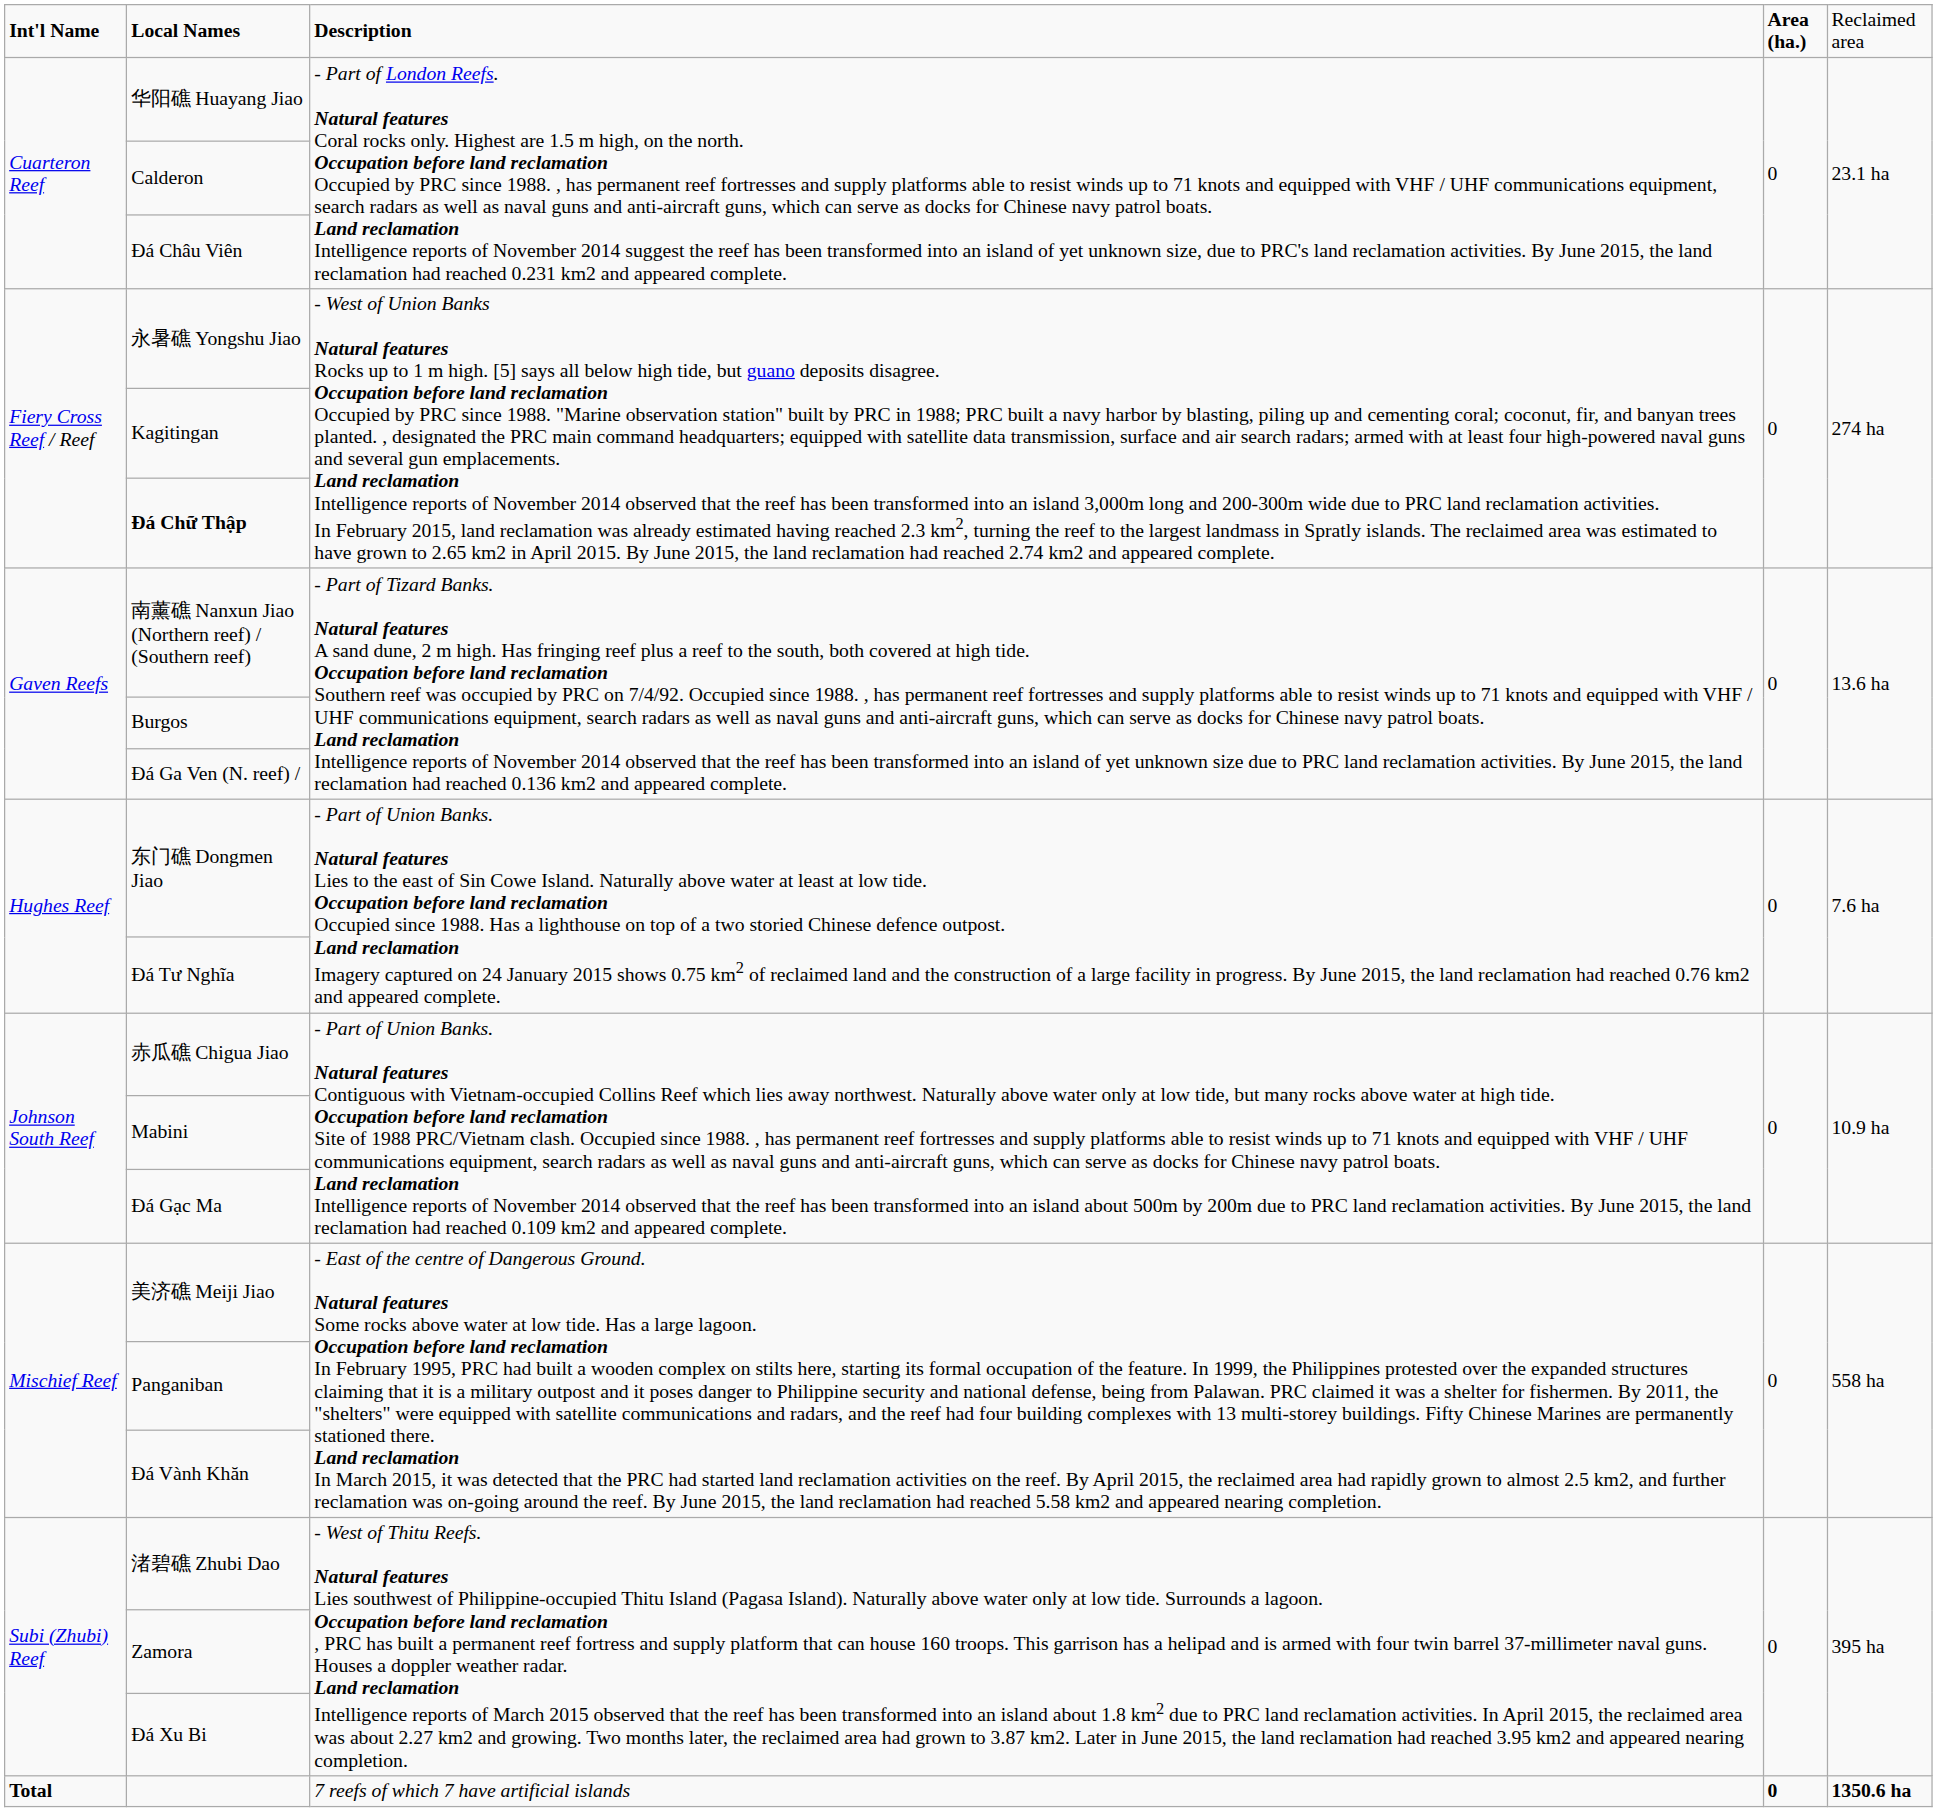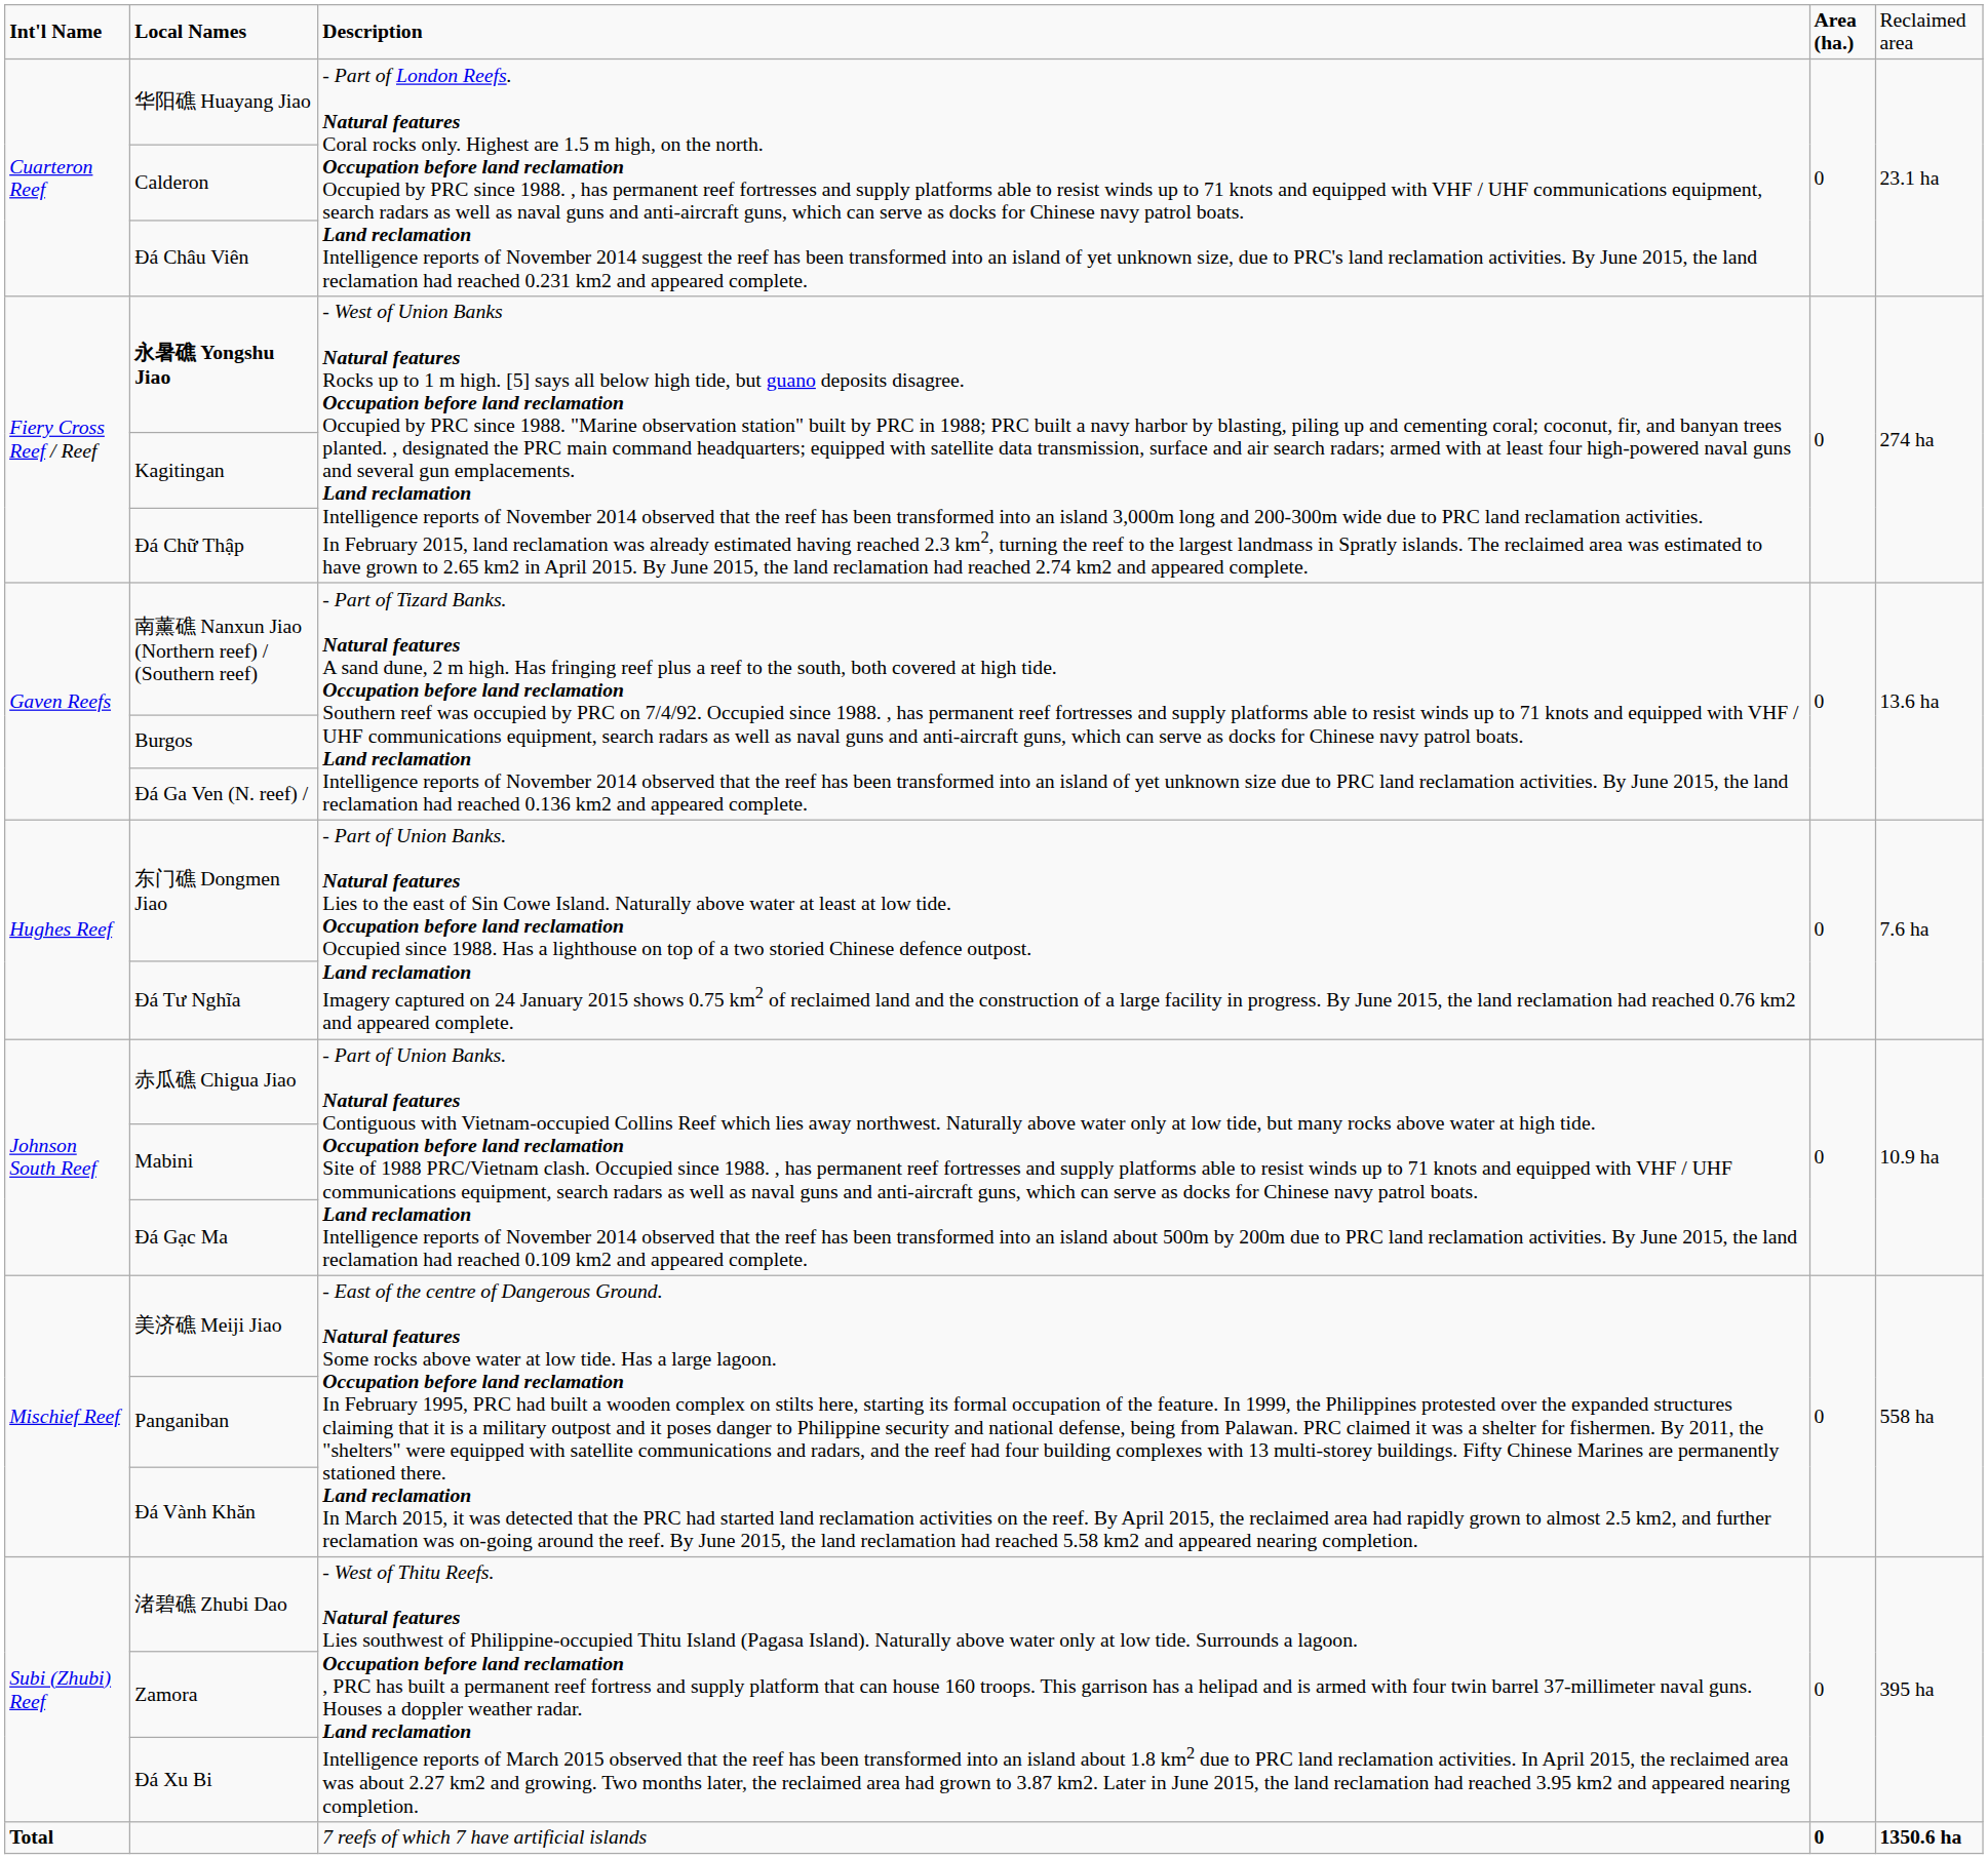永暑礁 Yongshu Jiao | column 2: normal -> bold
Đá Chữ Thập | column 2: bold -> normal
